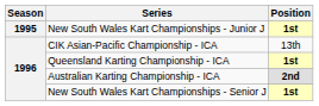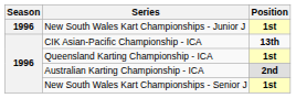New South Wales Kart Championships - Junior J | Season: 1995 -> 1996
CIK Asian-Pacific Championship - ICA | Position: normal -> bold
